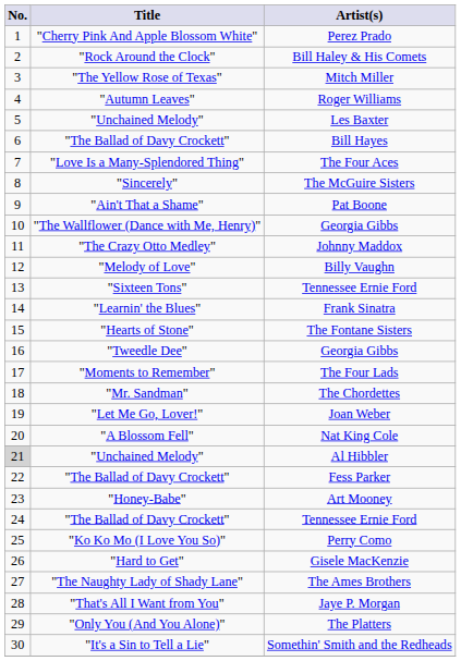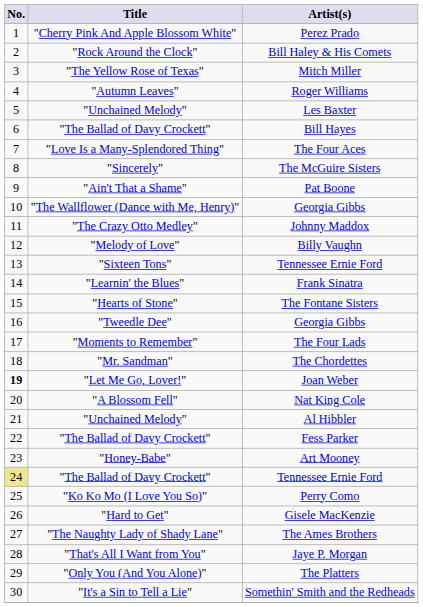Joan Weber | No.: normal -> bold
Al Hibbler | No.: lightgrey background -> no background
"The Ballad of Davy Crockett" / Tennessee Ernie Ford | No.: no background -> khaki background
